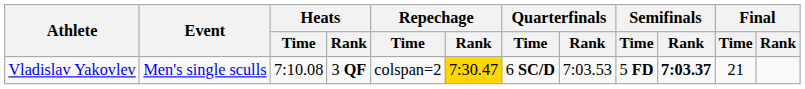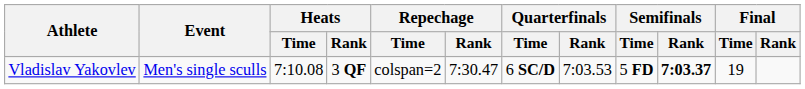Vladislav Yakovlev | Repechage / Rank: gold background -> no background
Vladislav Yakovlev | Final / Time: 21 -> 19
